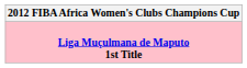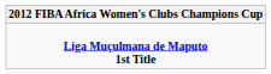row 2 | column 1: pink background -> no background
